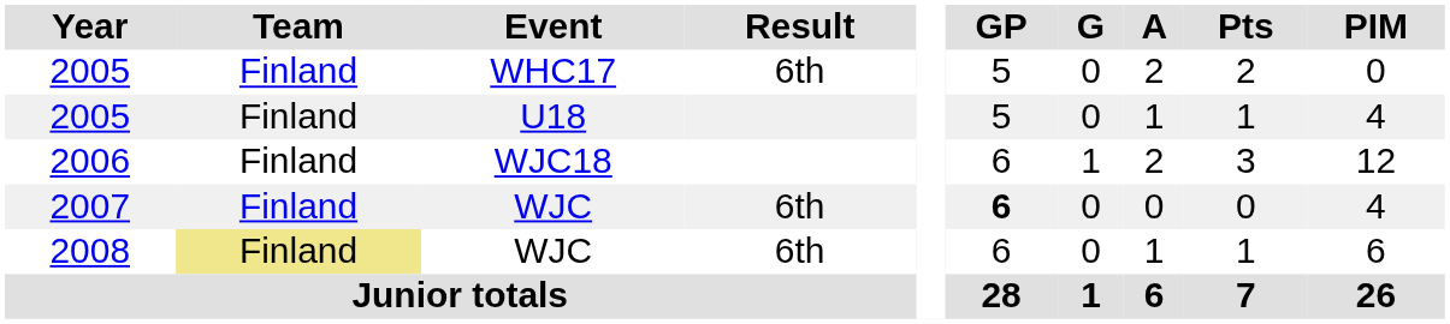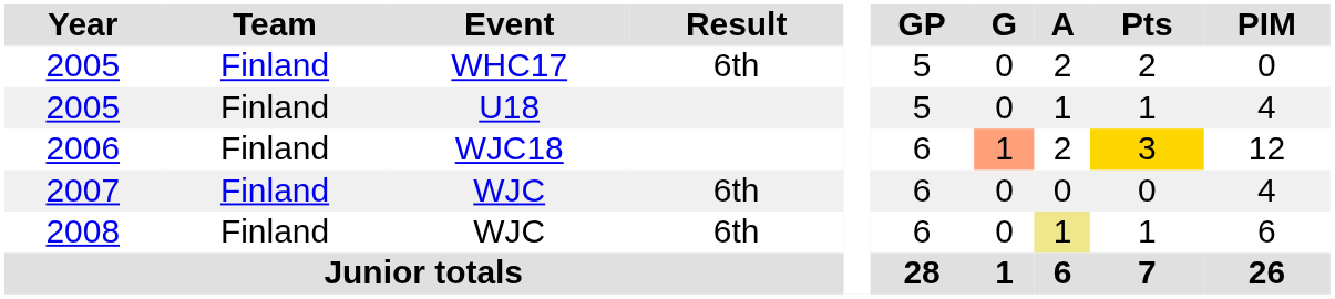2006 | G: no background -> lightsalmon background
2006 | Pts: no background -> gold background
2007 | GP: bold -> normal
2008 | Team: khaki background -> no background
2008 | A: no background -> khaki background
